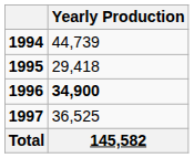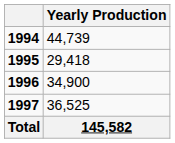1996 | Yearly Production: bold -> normal
